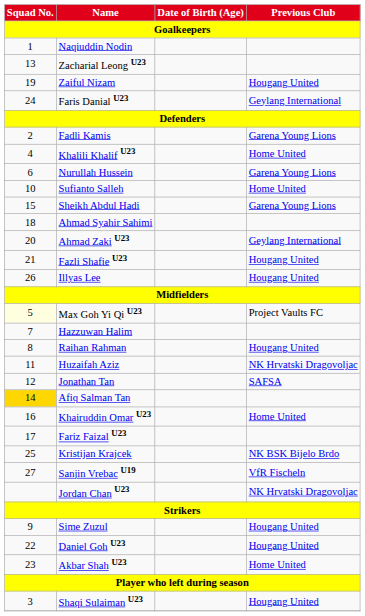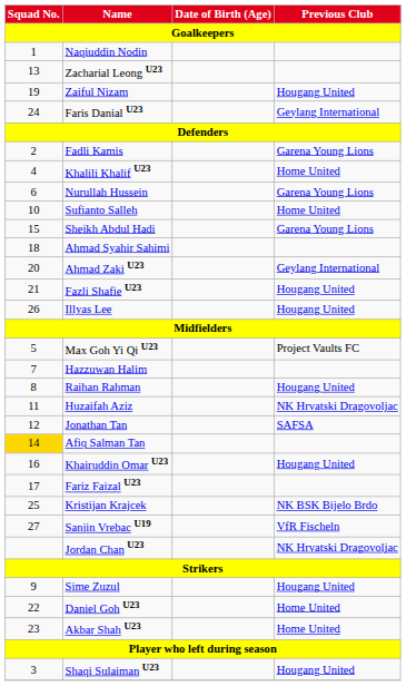Max Goh Yi Qi U23 | Squad No.: lightyellow background -> no background
Khairuddin Omar U23 | Previous Club: Home United -> Hougang United
Daniel Goh U23 | Previous Club: Hougang United -> Home United
